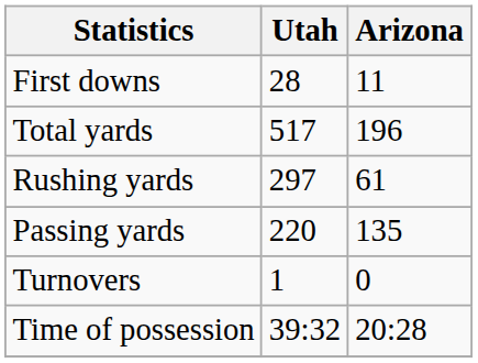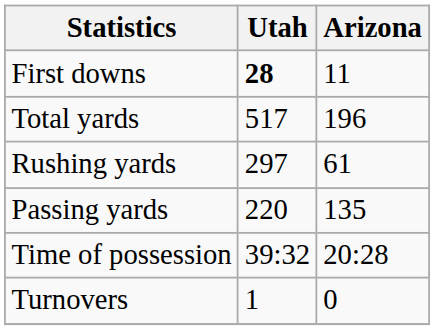First downs | Utah: normal -> bold
rows swapped: Turnovers <-> Time of possession
